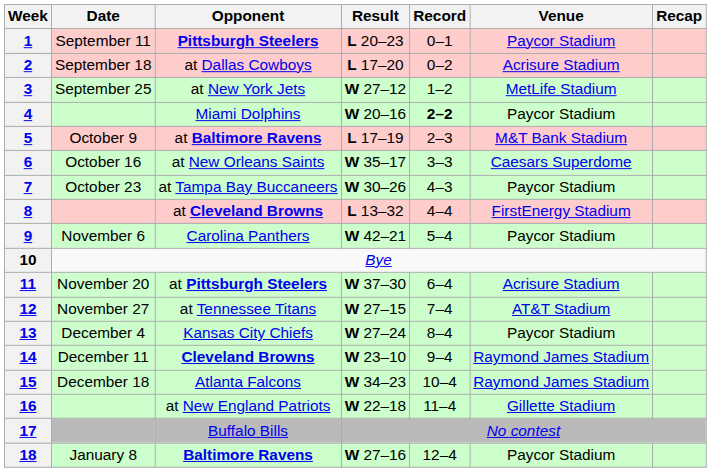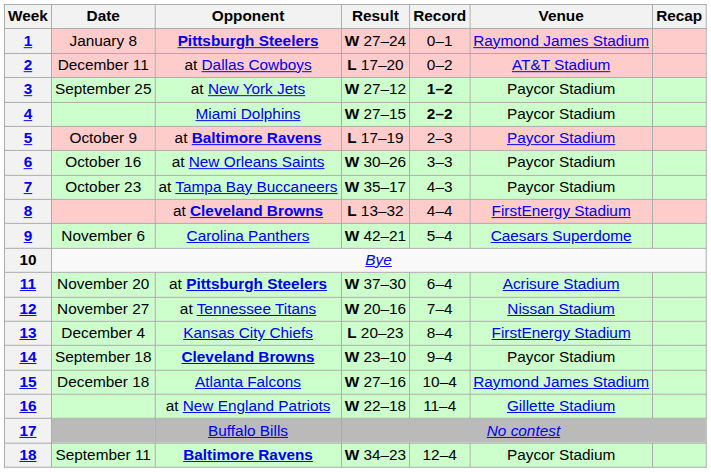1 | Date: September 11 -> January 8
1 | Result: L 20–23 -> W 27–24
1 | Venue: Paycor Stadium -> Raymond James Stadium
2 | Date: September 18 -> December 11
2 | Venue: Acrisure Stadium -> AT&T Stadium
3 | Record: normal -> bold
3 | Venue: MetLife Stadium -> Paycor Stadium
4 | Result: W 20–16 -> W 27–15
5 | Venue: M&T Bank Stadium -> Paycor Stadium
6 | Result: W 35–17 -> W 30–26
6 | Venue: Caesars Superdome -> Paycor Stadium
7 | Result: W 30–26 -> W 35–17
9 | Venue: Paycor Stadium -> Caesars Superdome
12 | Result: W 27–15 -> W 20–16
12 | Venue: AT&T Stadium -> Nissan Stadium
13 | Result: W 27–24 -> L 20–23
13 | Venue: Paycor Stadium -> FirstEnergy Stadium
14 | Date: December 11 -> September 18
14 | Venue: Raymond James Stadium -> Paycor Stadium
15 | Result: W 34–23 -> W 27–16
18 | Date: January 8 -> September 11
18 | Result: W 27–16 -> W 34–23
